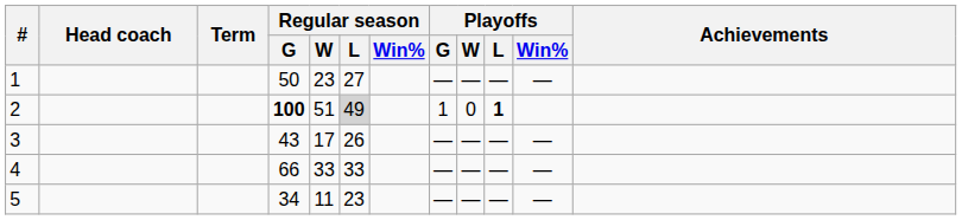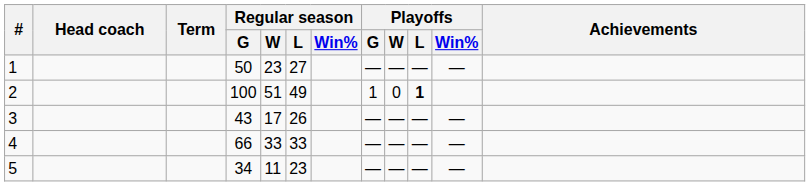2 | Regular season / G: bold -> normal
2 | Regular season / L: lightgrey background -> no background
